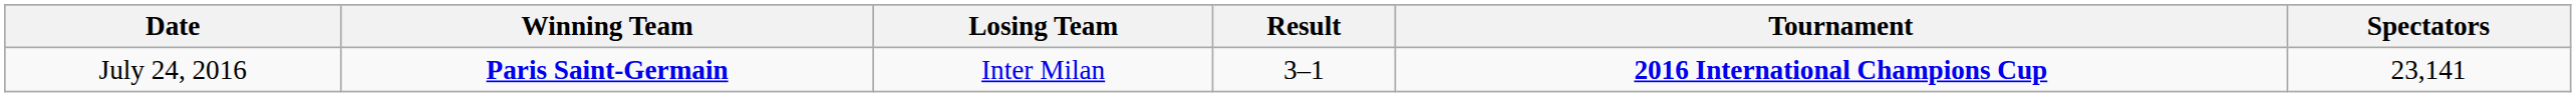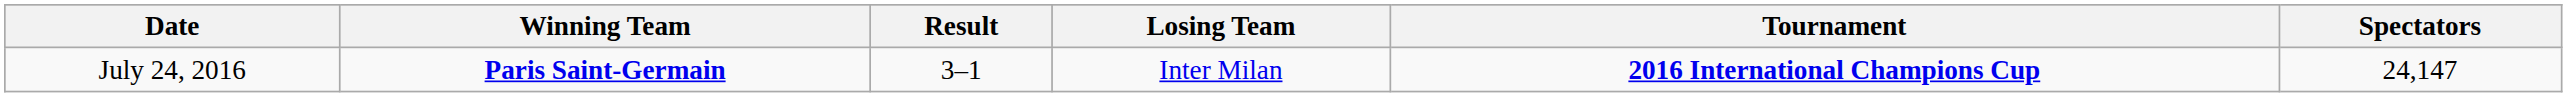columns swapped: Result <-> Losing Team
July 24, 2016 | Spectators: 23,141 -> 24,147
